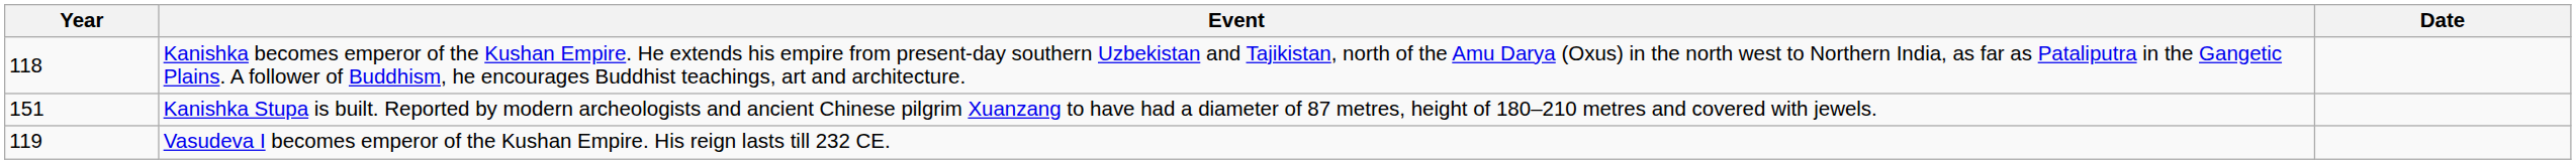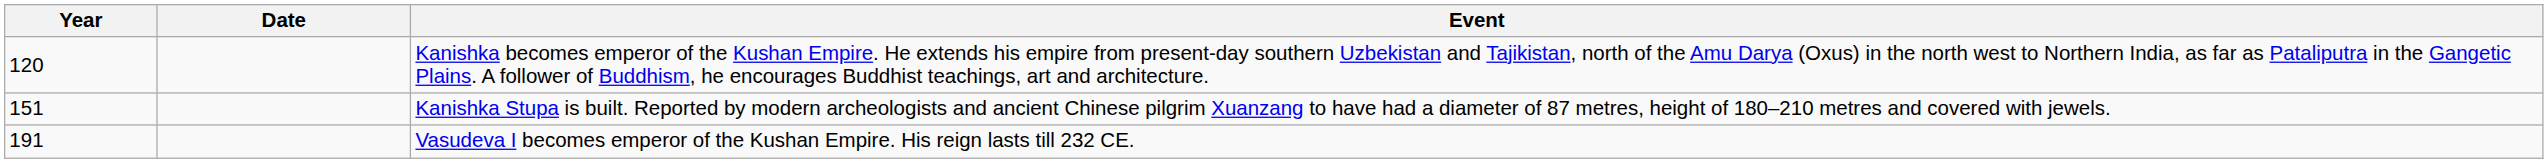columns swapped: Date <-> Event
row 2 | Year: 118 -> 120
row 4 | Year: 119 -> 191
